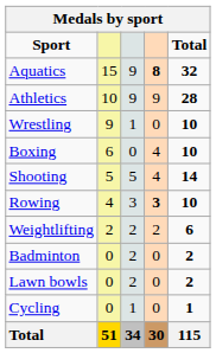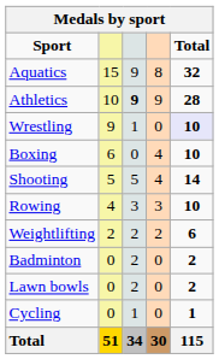Aquatics | column 4: bold -> normal
Athletics | column 3: normal -> bold
Wrestling | Total: no background -> lavender background
Rowing | column 4: bold -> normal
